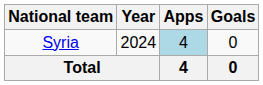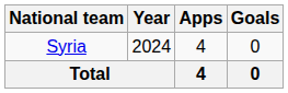Syria | Apps: lightblue background -> no background
